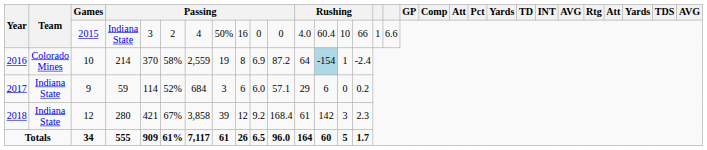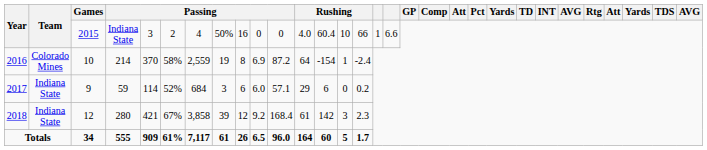2016 | column 13: lightblue background -> no background
